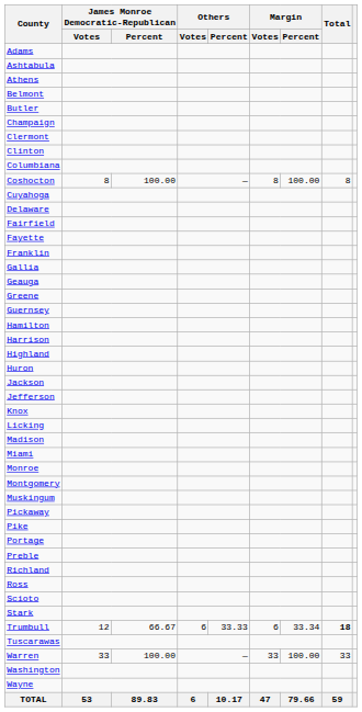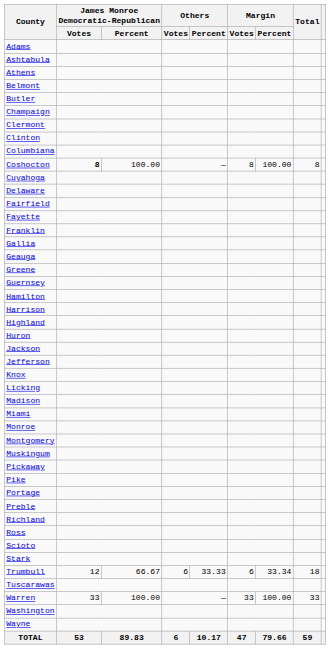Coshocton | James Monroe Democratic-Republican / Votes: normal -> bold
Trumbull | Total: bold -> normal
